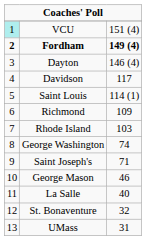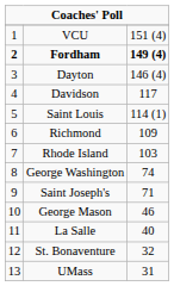VCU | column 1: paleturquoise background -> no background
